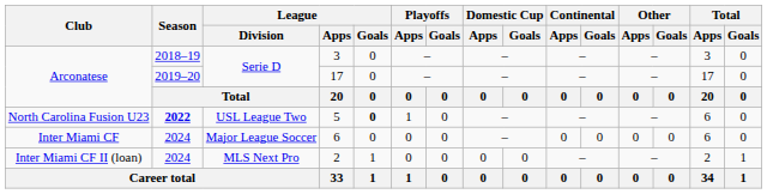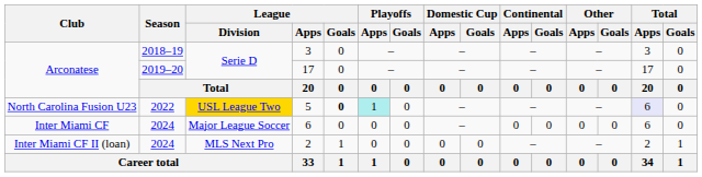5 | Season: bold -> normal
5 | League / Division: no background -> gold background
5 | Playoffs / Apps: no background -> paleturquoise background
5 | Total / Apps: no background -> lavender background
